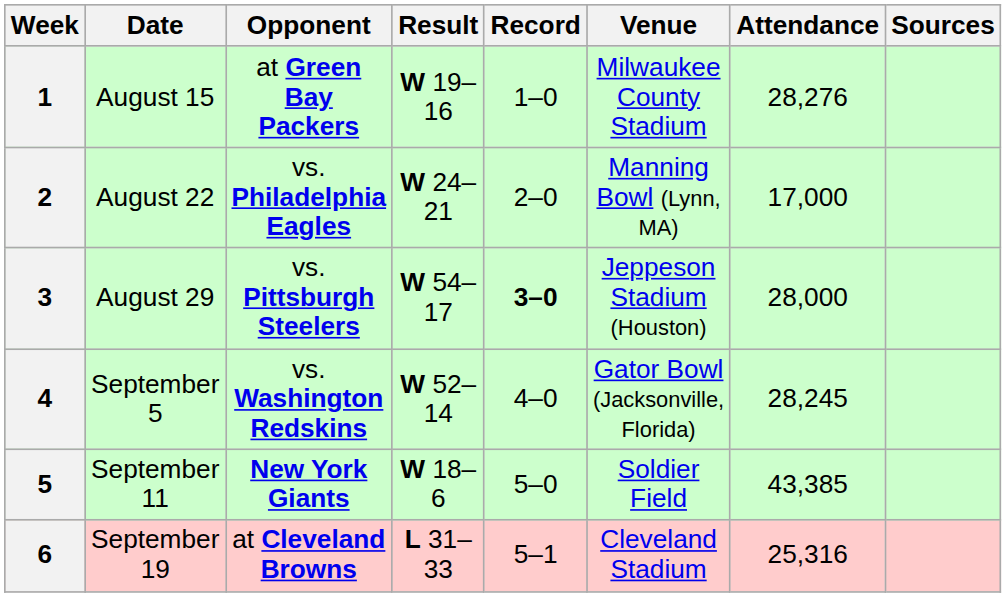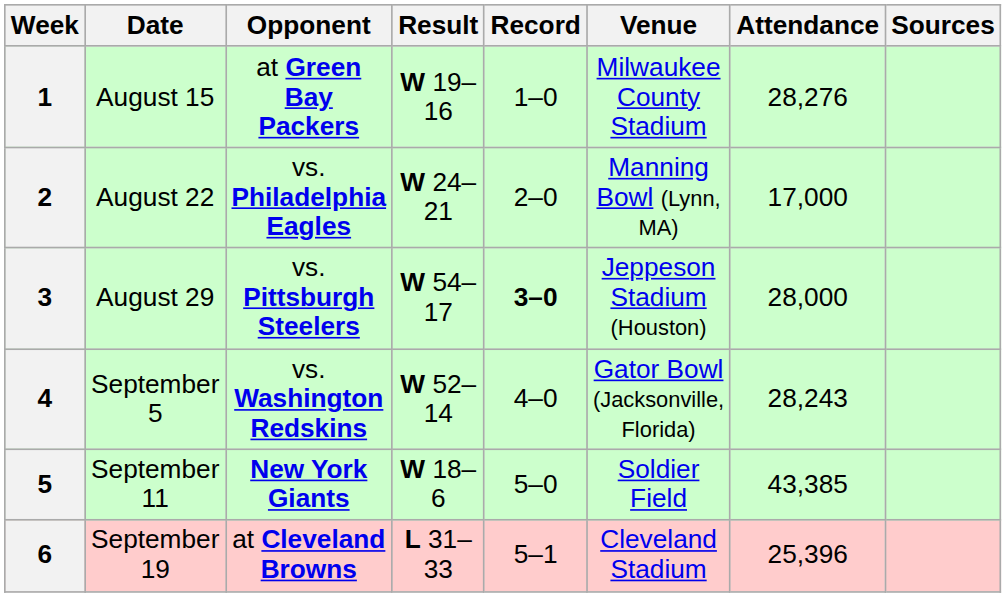4 | Attendance: 28,245 -> 28,243
6 | Attendance: 25,316 -> 25,396
